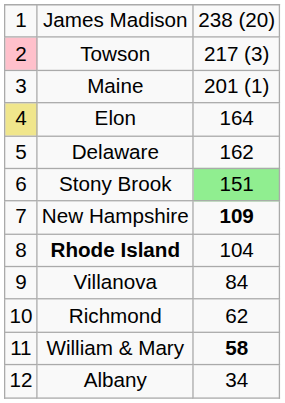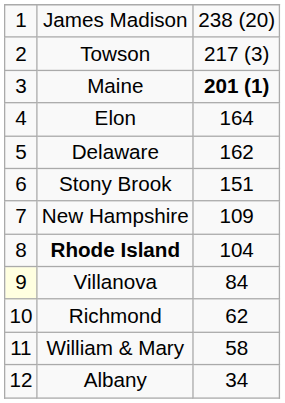Towson | column 1: pink background -> no background
Maine | column 3: normal -> bold
Elon | column 1: khaki background -> no background
Stony Brook | column 3: lightgreen background -> no background
New Hampshire | column 3: bold -> normal
Villanova | column 1: no background -> lightyellow background
William & Mary | column 3: bold -> normal
